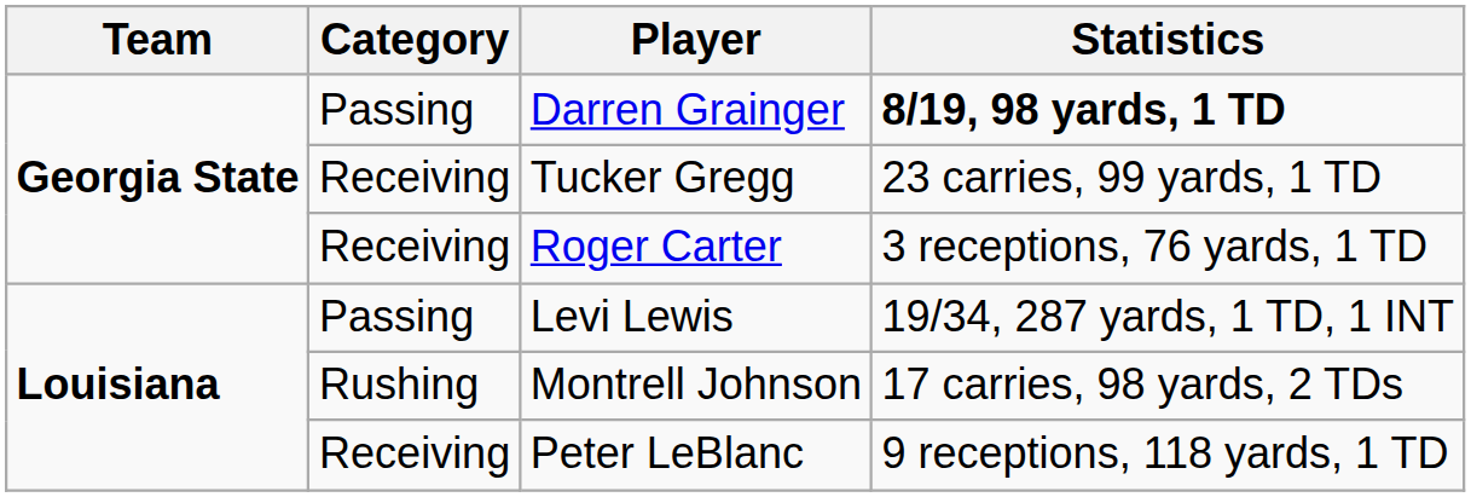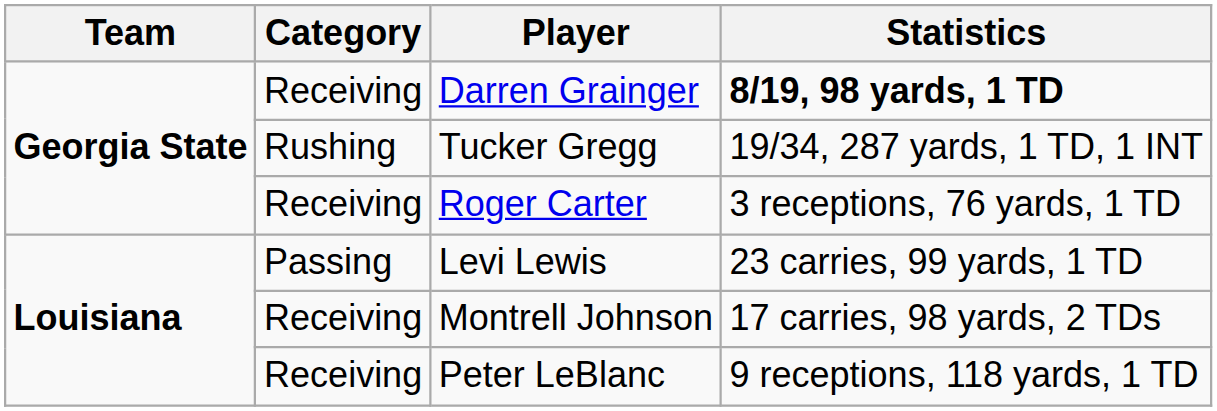Darren Grainger | Category: Passing -> Receiving
Tucker Gregg | Category: Receiving -> Rushing
Tucker Gregg | Statistics: 23 carries, 99 yards, 1 TD -> 19/34, 287 yards, 1 TD, 1 INT
Levi Lewis | Statistics: 19/34, 287 yards, 1 TD, 1 INT -> 23 carries, 99 yards, 1 TD
Montrell Johnson | Category: Rushing -> Receiving
